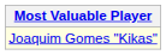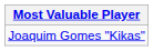row 2 | column 1: lightyellow background -> no background
